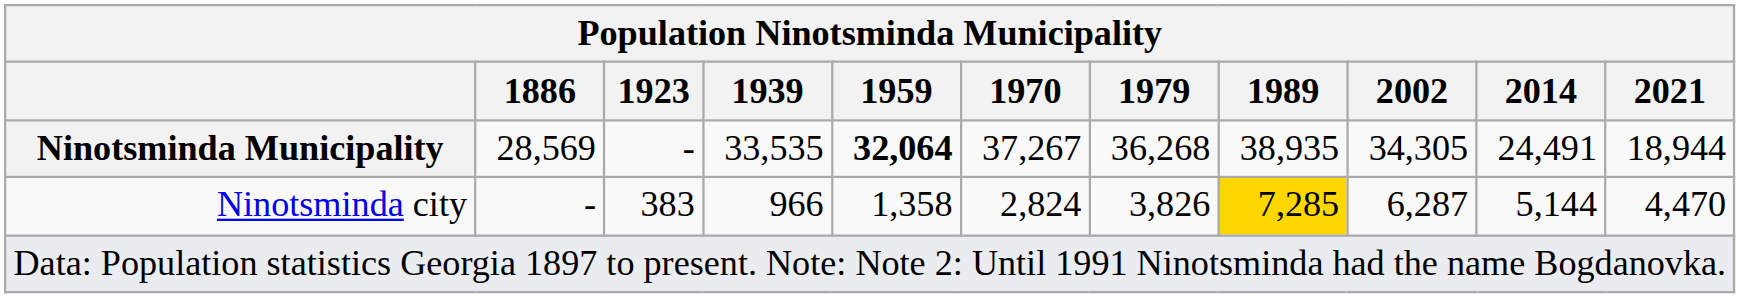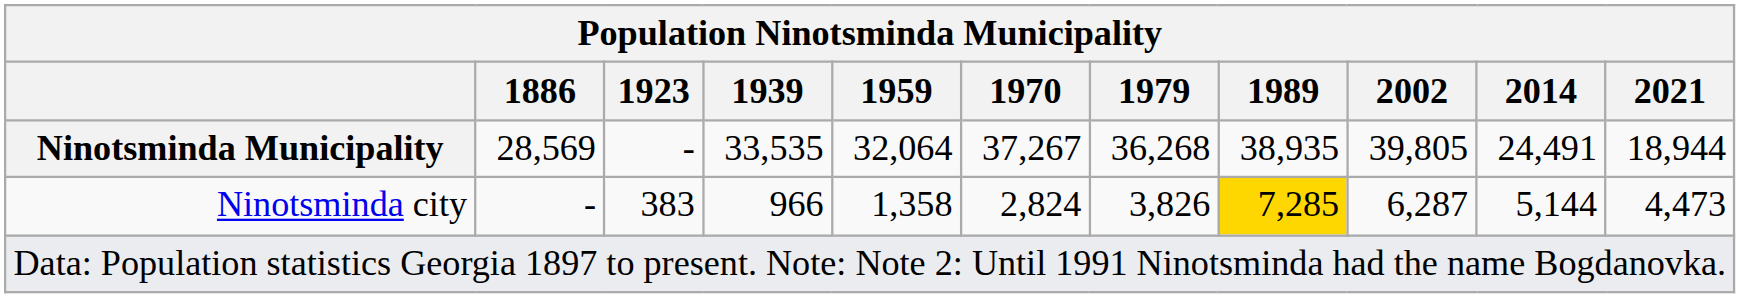Ninotsminda Municipality | 1959: bold -> normal
Ninotsminda Municipality | 2002: 34,305 -> 39,805
Ninotsminda city | 2021: 4,470 -> 4,473
